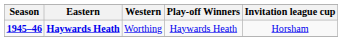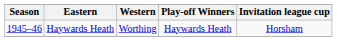row 2 | Season: bold -> normal
row 2 | Eastern: bold -> normal
